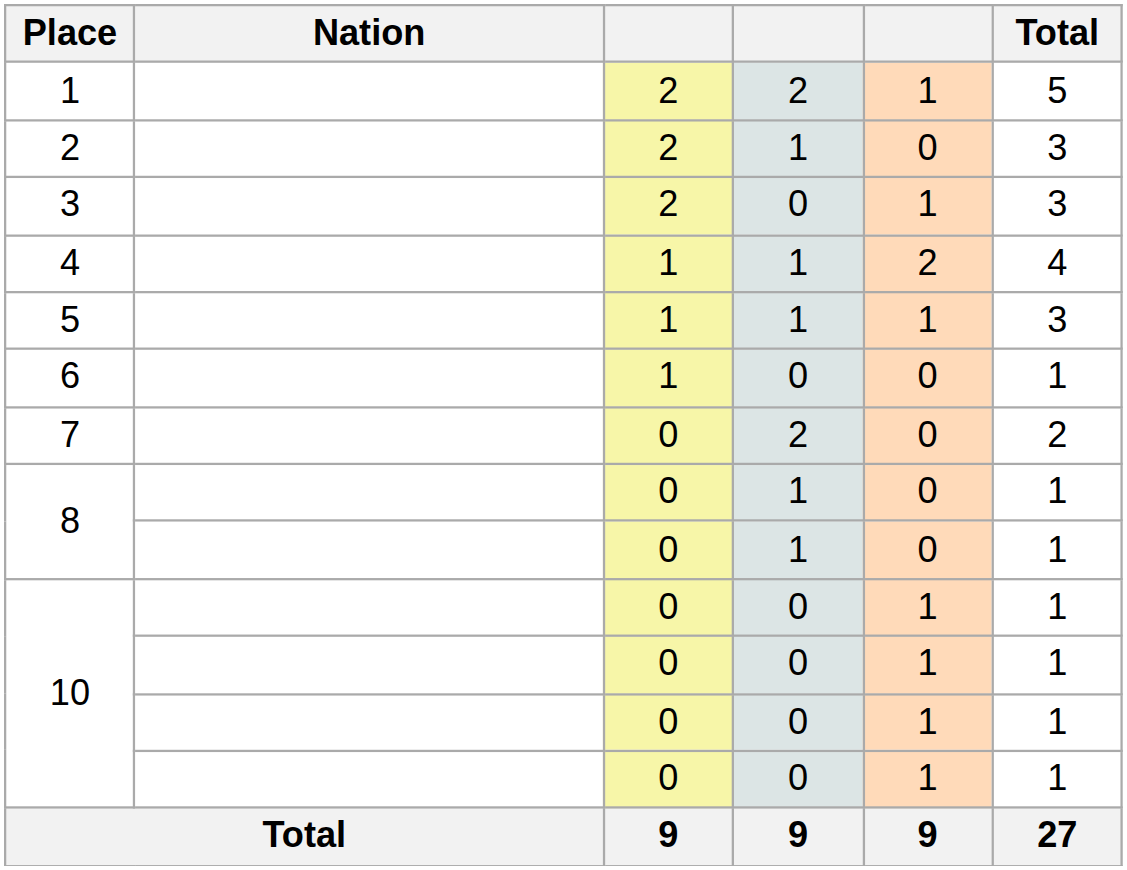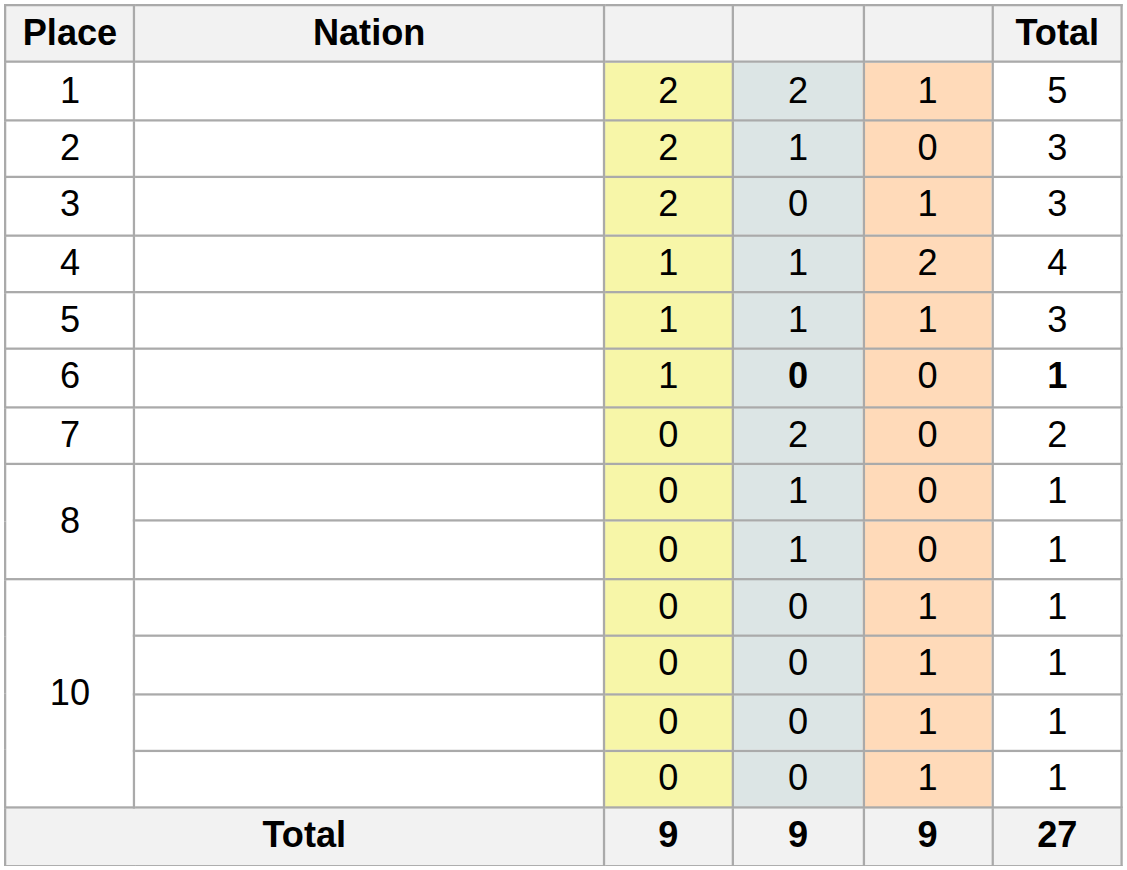6 | column 4: normal -> bold
6 | Total: normal -> bold
